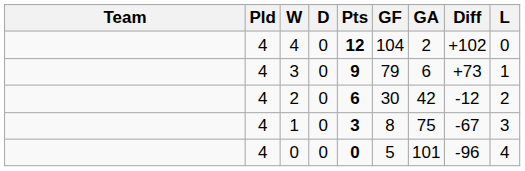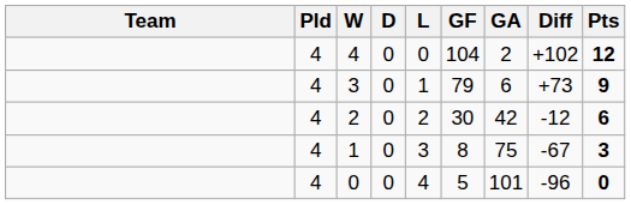columns swapped: L <-> Pts
